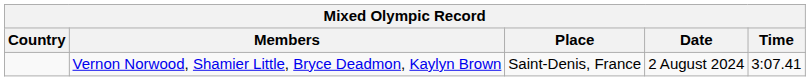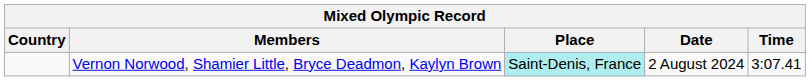Vernon Norwood, Shamier Little, Bryce Deadmon, Kaylyn Brown | Place: no background -> paleturquoise background
